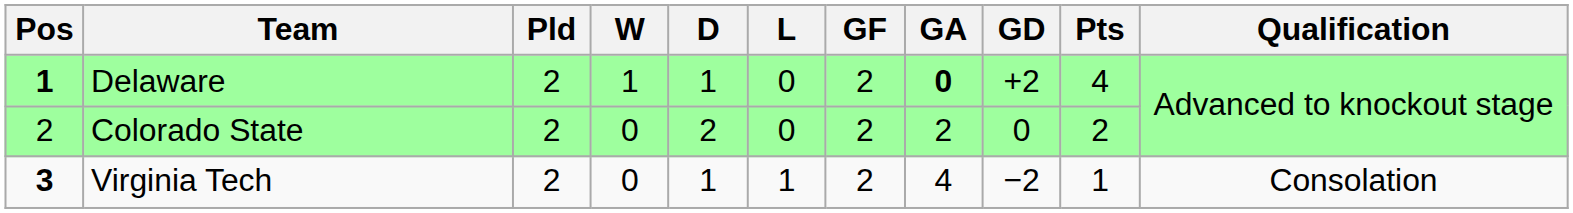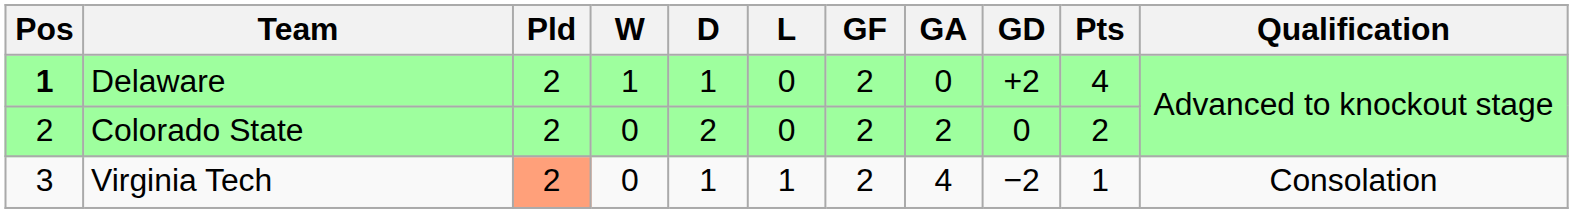Delaware | GA: bold -> normal
Virginia Tech | Pos: bold -> normal
Virginia Tech | Pld: no background -> lightsalmon background
